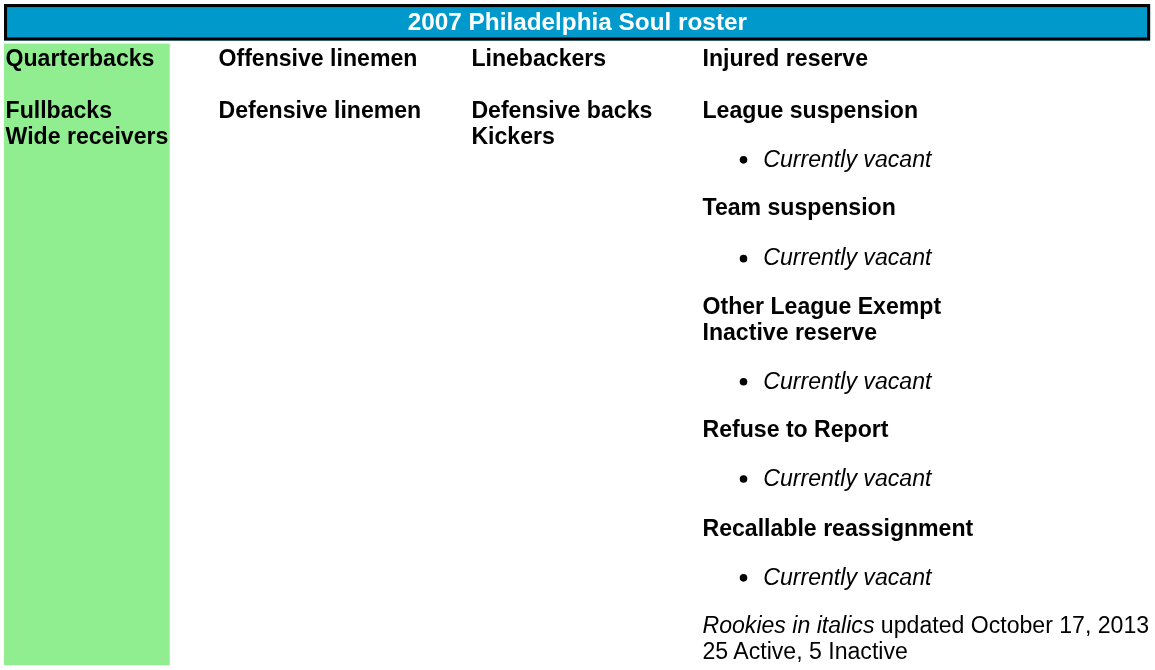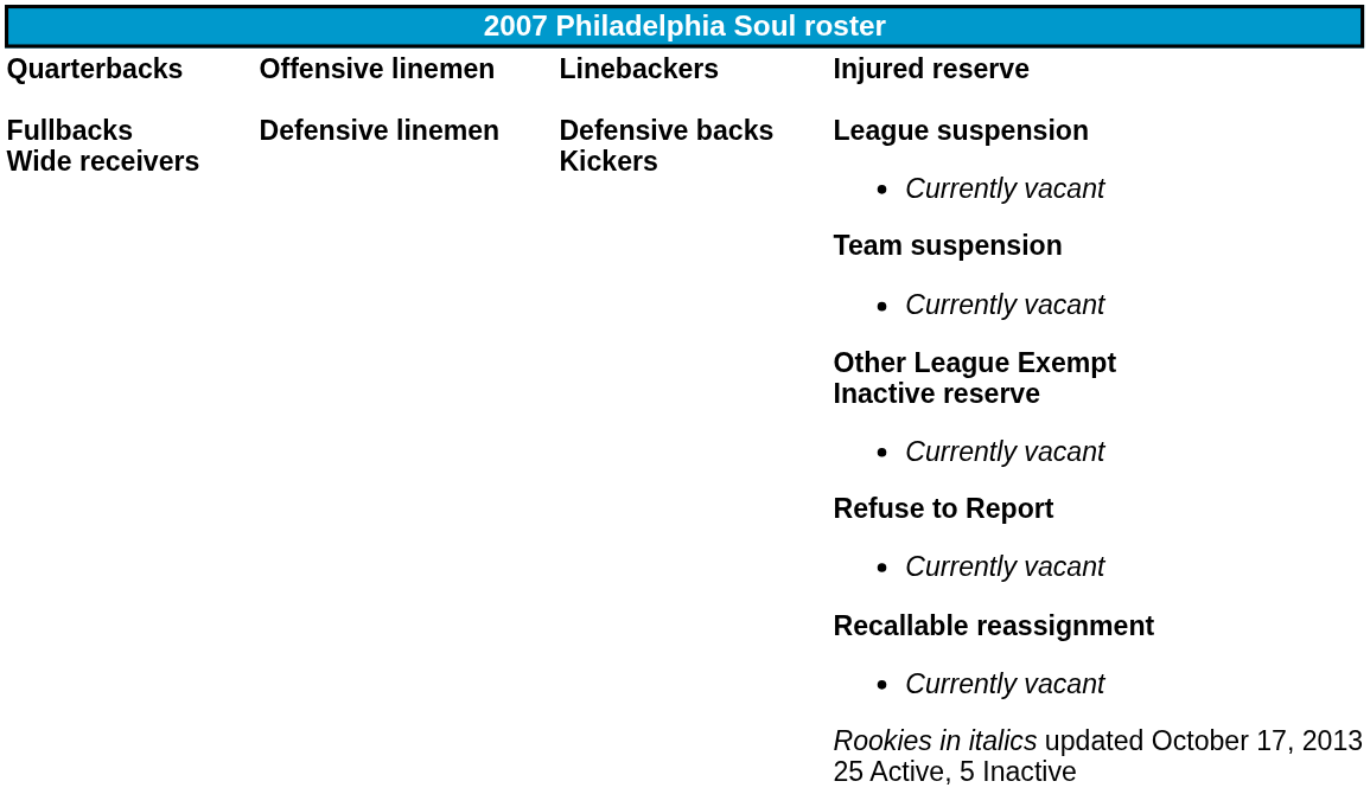Quarterbacks Fullbacks Wide receivers | column 1: lightgreen background -> no background
